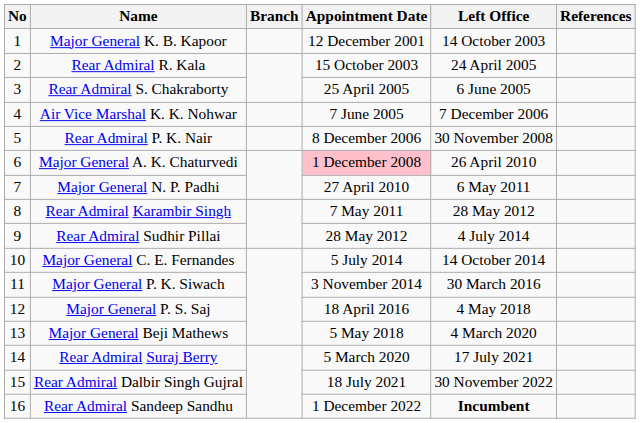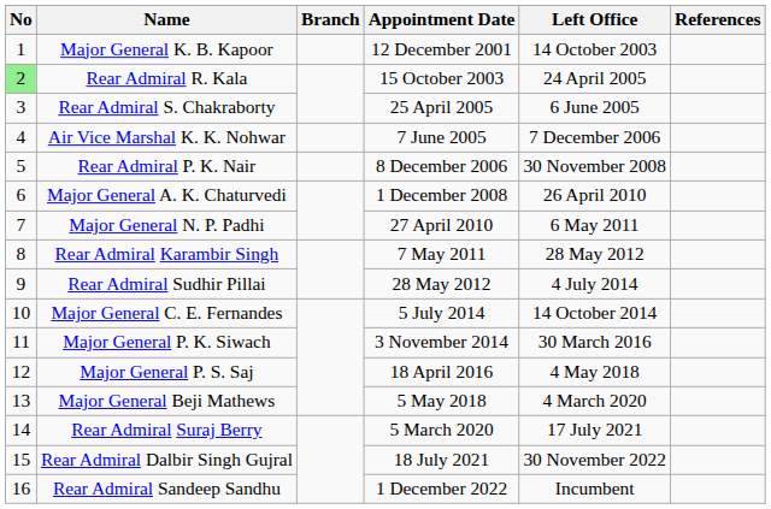Rear Admiral R. Kala | No: no background -> lightgreen background
Major General A. K. Chaturvedi | Appointment Date: pink background -> no background
Rear Admiral Sandeep Sandhu | Left Office: bold -> normal
